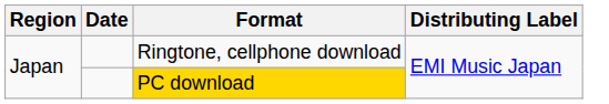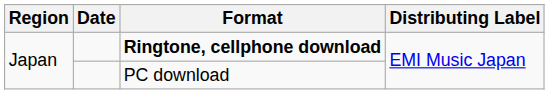Ringtone, cellphone download | Format: normal -> bold
PC download | Format: gold background -> no background
